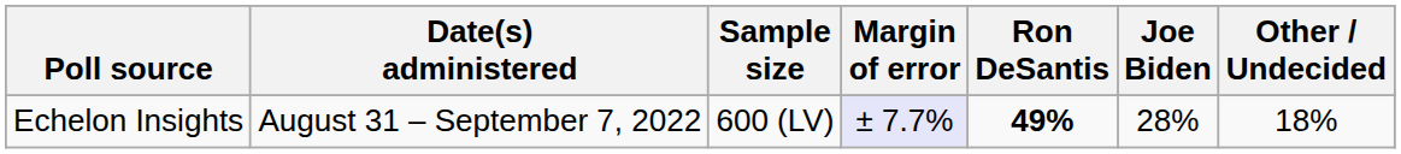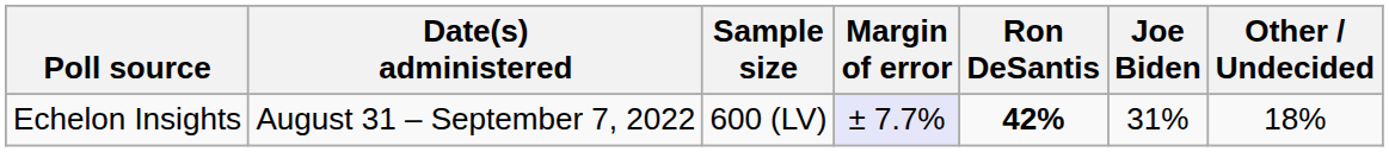Echelon Insights | Ron DeSantis: 49% -> 42%
Echelon Insights | Joe Biden: 28% -> 31%
